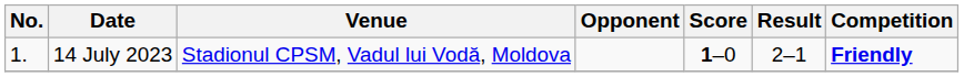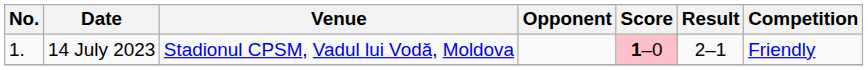14 July 2023 | Score: no background -> pink background
14 July 2023 | Competition: bold -> normal
